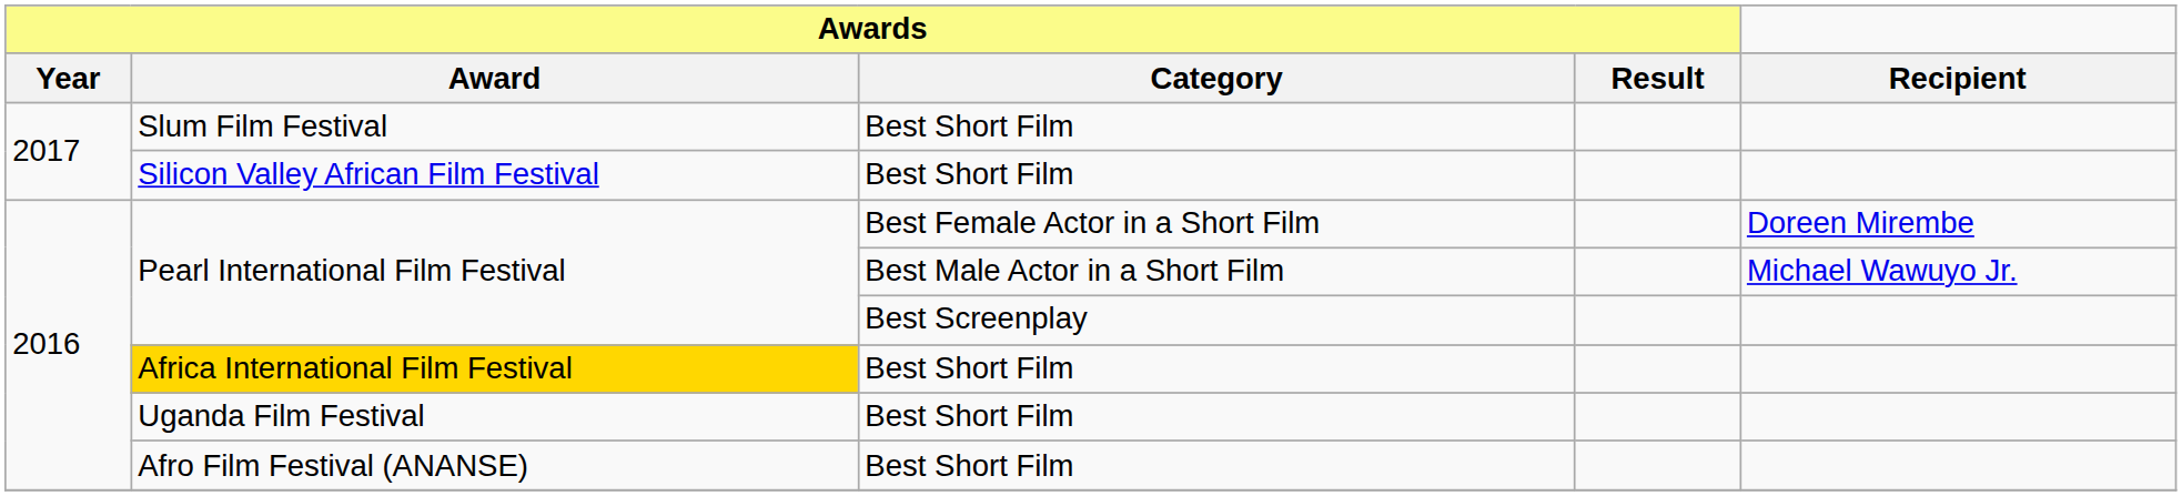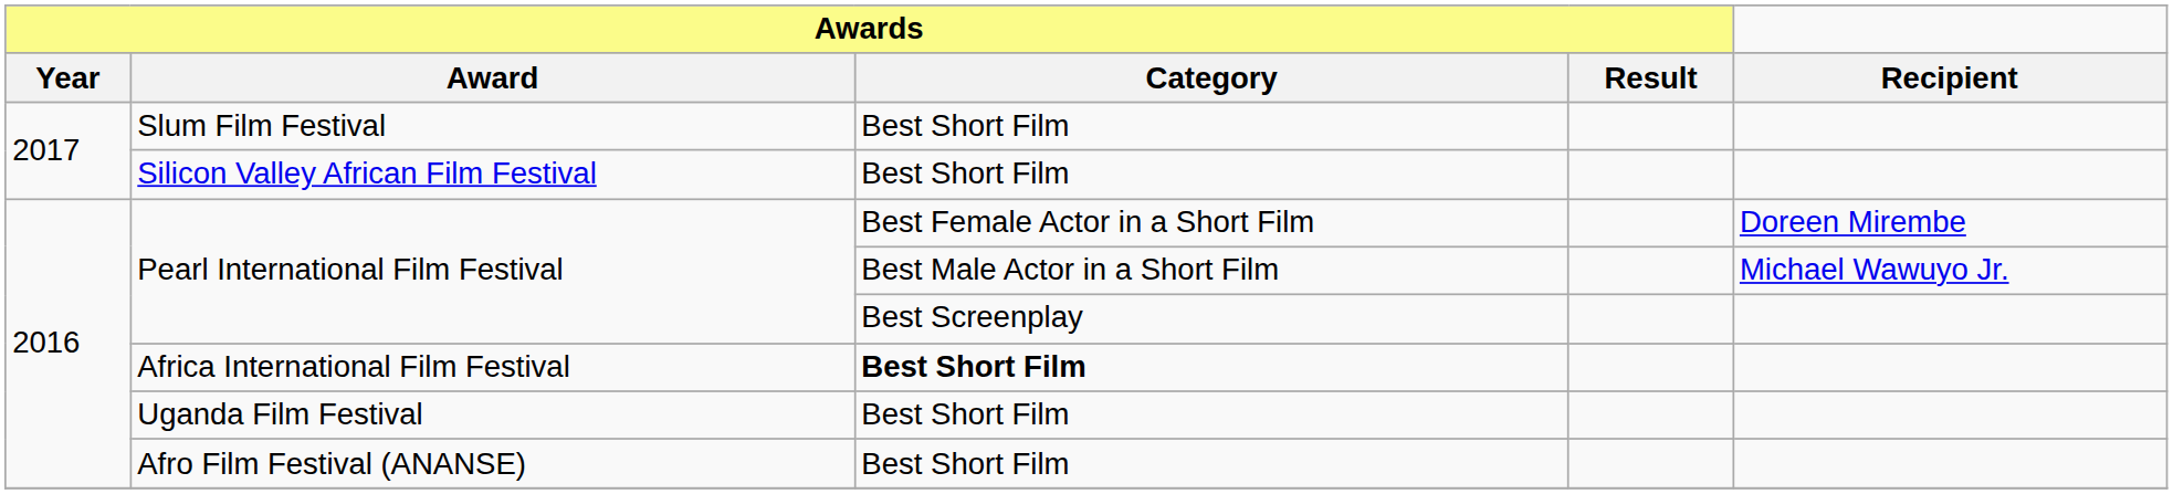Africa International Film Festival | Awards / Award: gold background -> no background
Africa International Film Festival | Awards / Category: normal -> bold
